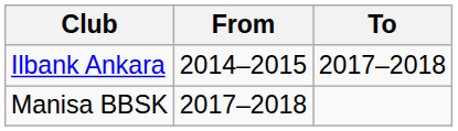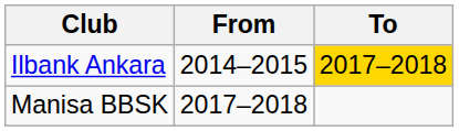Ilbank Ankara | To: no background -> gold background
